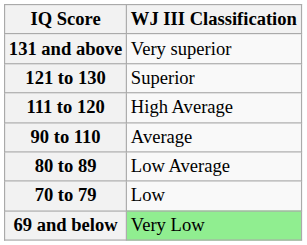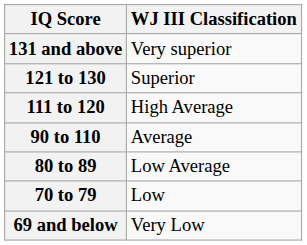69 and below | WJ III Classification: lightgreen background -> no background
